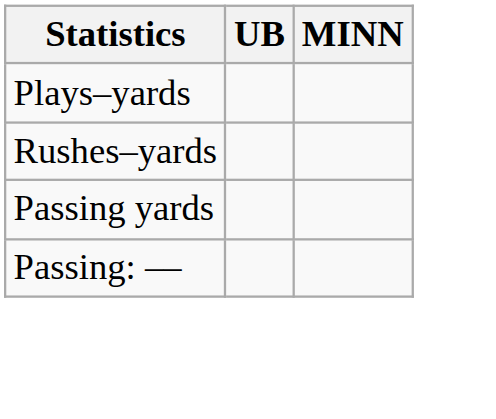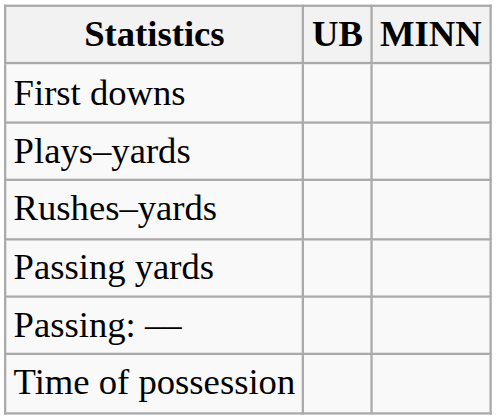+ row: First downs
+ row: Time of possession
